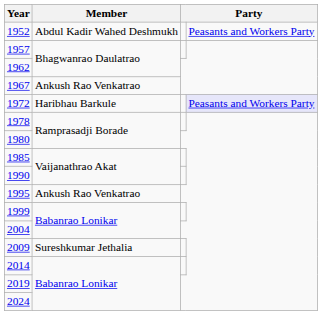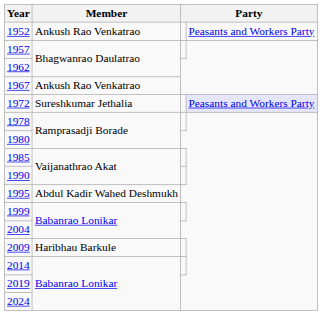1952 | Member: Abdul Kadir Wahed Deshmukh -> Ankush Rao Venkatrao
1972 | Member: Haribhau Barkule -> Sureshkumar Jethalia
1995 | Member: Ankush Rao Venkatrao -> Abdul Kadir Wahed Deshmukh
2009 | Member: Sureshkumar Jethalia -> Haribhau Barkule
